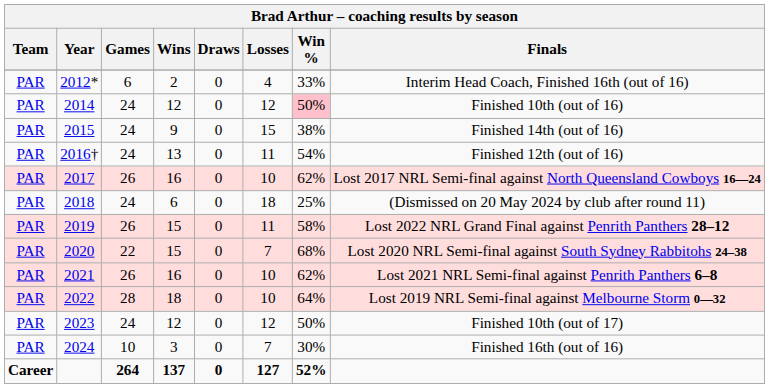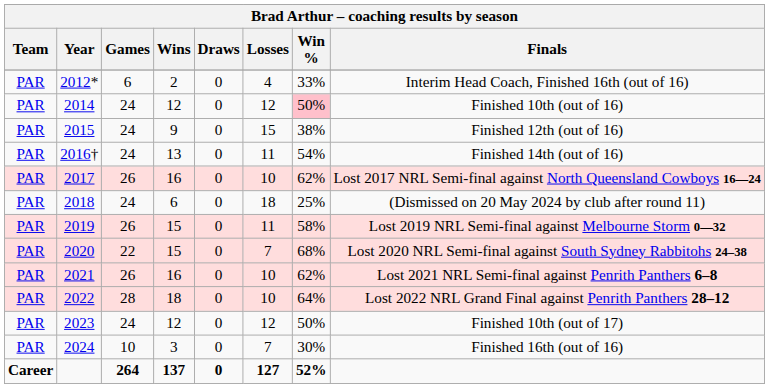2015 | Finals: Finished 14th (out of 16) -> Finished 12th (out of 16)
2016† | Finals: Finished 12th (out of 16) -> Finished 14th (out of 16)
2019 | Finals: Lost 2022 NRL Grand Final against Penrith Panthers 28–12 -> Lost 2019 NRL Semi-final against Melbourne Storm 0—32
2022 | Finals: Lost 2019 NRL Semi-final against Melbourne Storm 0—32 -> Lost 2022 NRL Grand Final against Penrith Panthers 28–12
